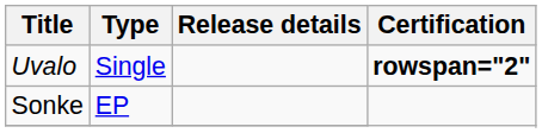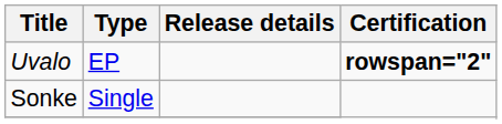Uvalo | Type: Single -> EP
Sonke | Type: EP -> Single
